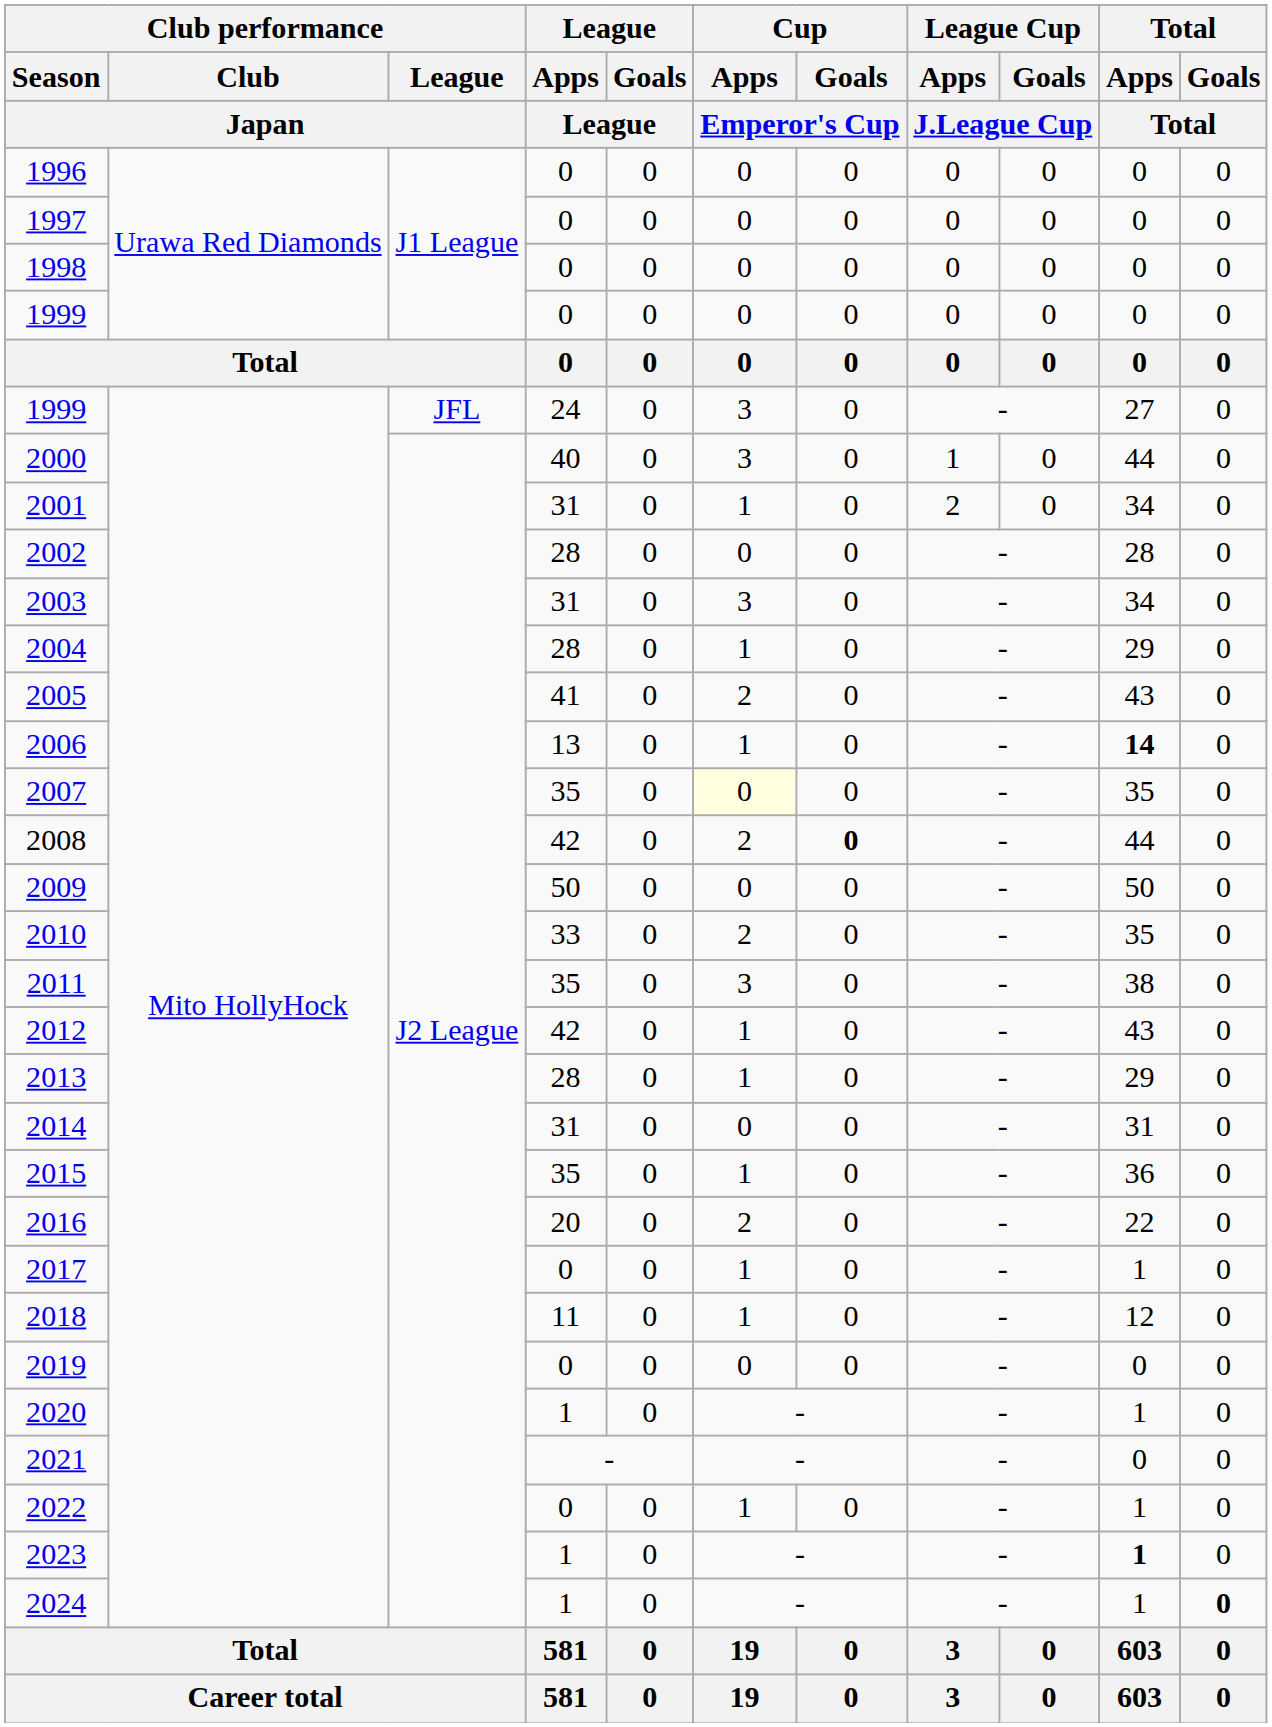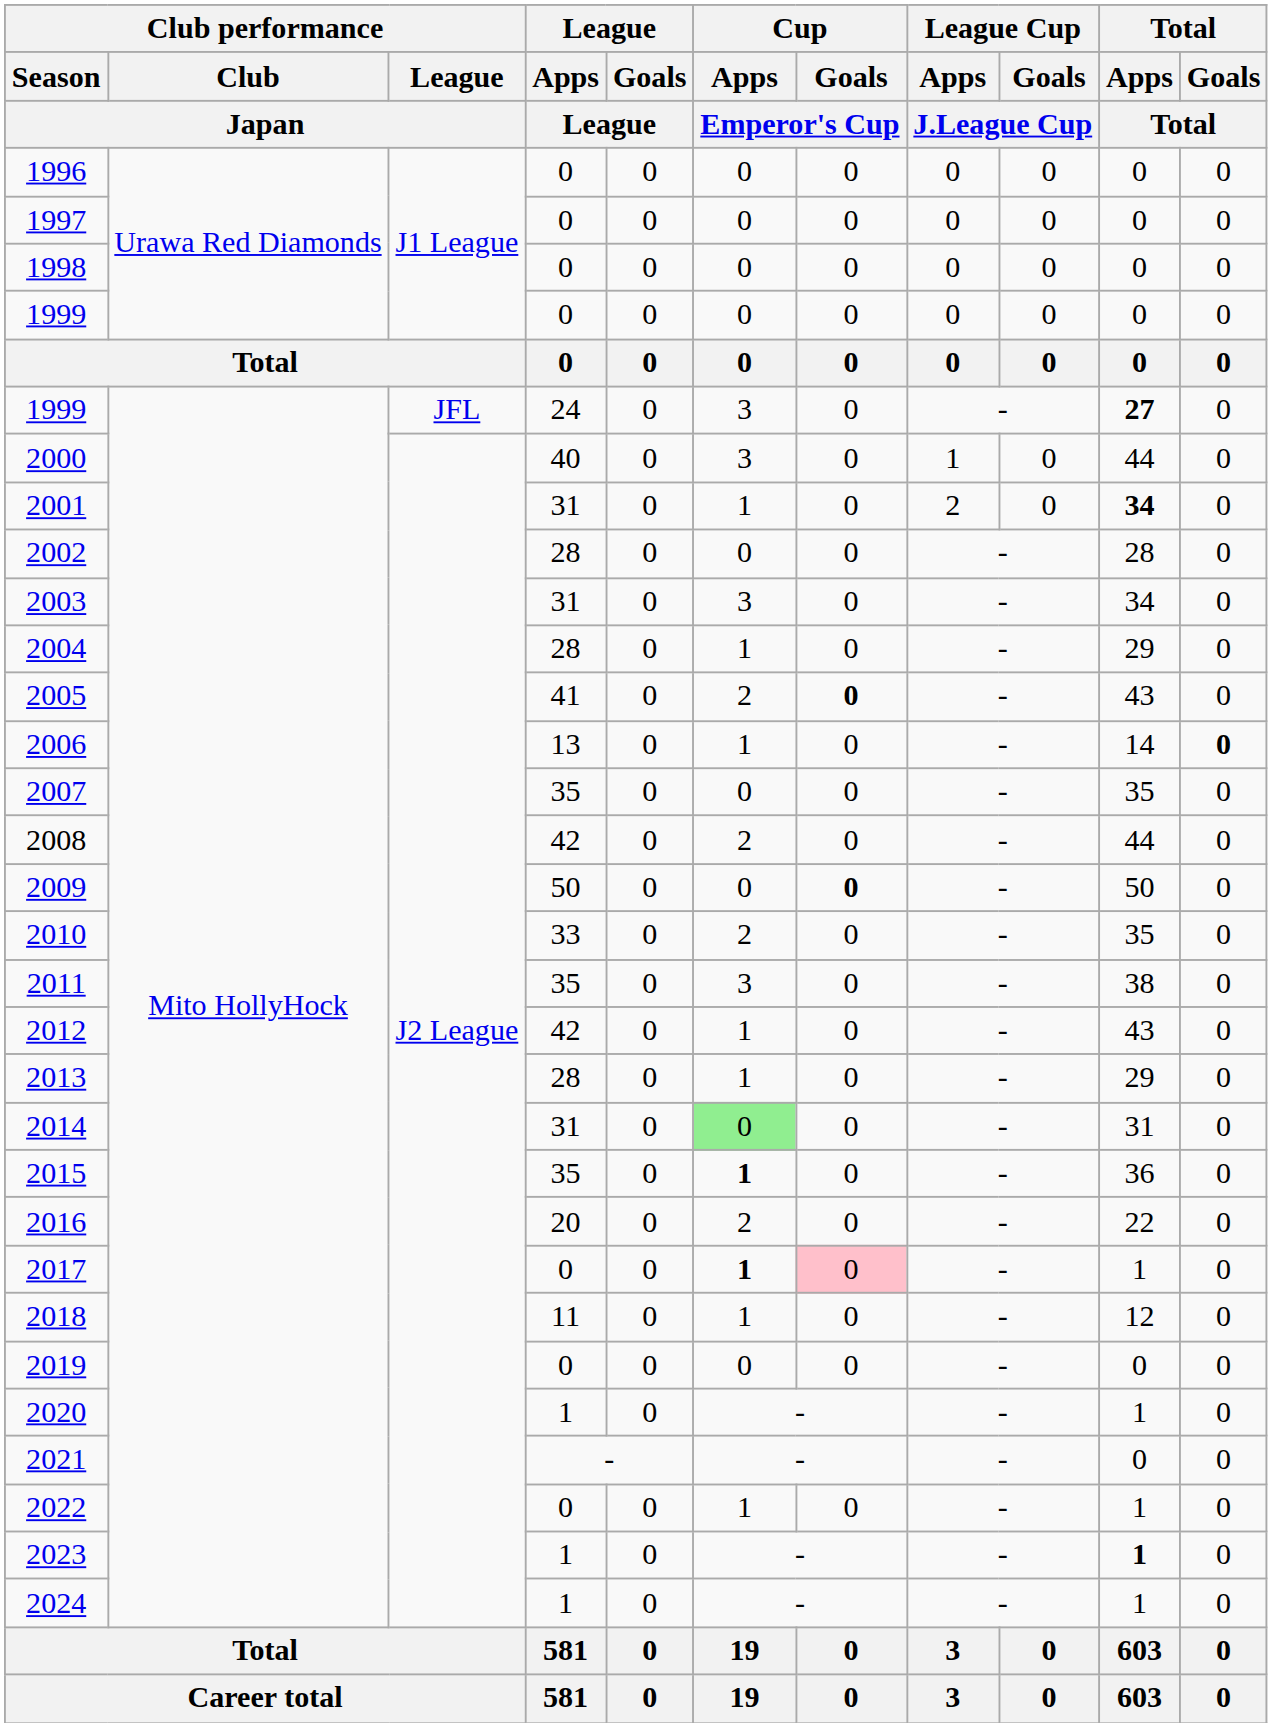1999 / 24 | Total / Apps / Total: normal -> bold
2001 | Total / Apps / Total: normal -> bold
2005 | Cup / Goals / Emperor's Cup: normal -> bold
2006 | Total / Apps / Total: bold -> normal
2006 | Total / Goals / Total: normal -> bold
2007 | Cup / Apps / Emperor's Cup: lightyellow background -> no background
2008 | Cup / Goals / Emperor's Cup: bold -> normal
2009 | Cup / Goals / Emperor's Cup: normal -> bold
2014 | Cup / Apps / Emperor's Cup: no background -> lightgreen background
2015 | Cup / Apps / Emperor's Cup: normal -> bold
2017 | Cup / Apps / Emperor's Cup: normal -> bold
2017 | Cup / Goals / Emperor's Cup: no background -> pink background
2024 | Total / Goals / Total: bold -> normal
